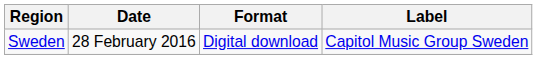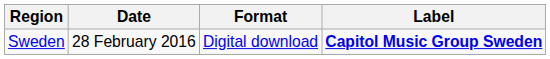Sweden | Label: normal -> bold
